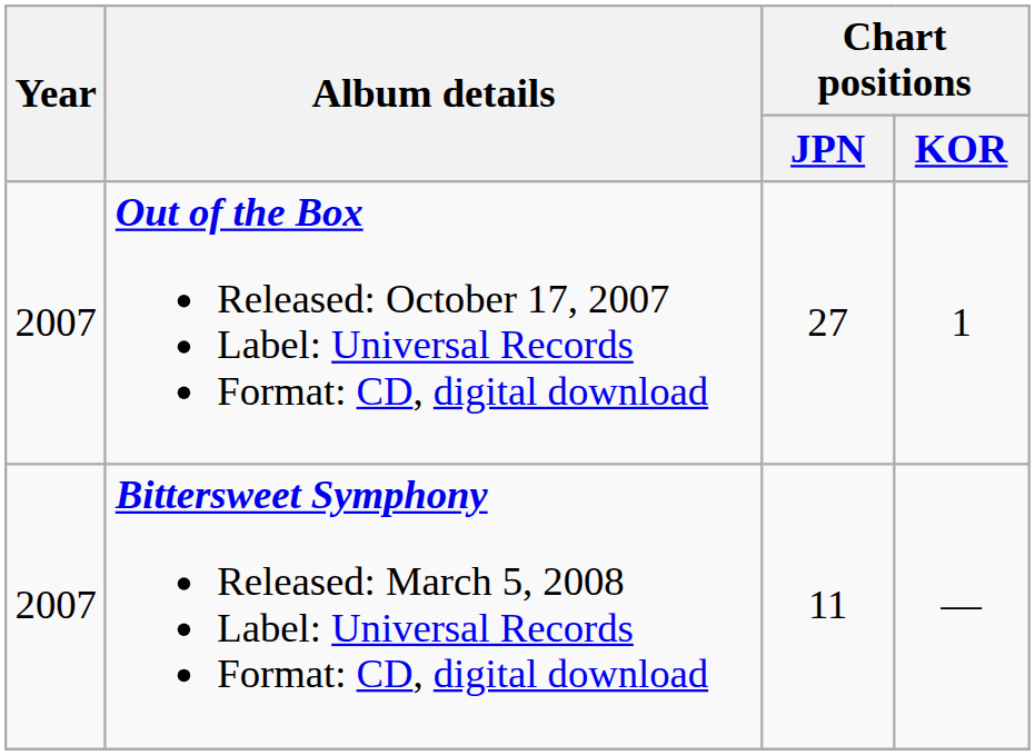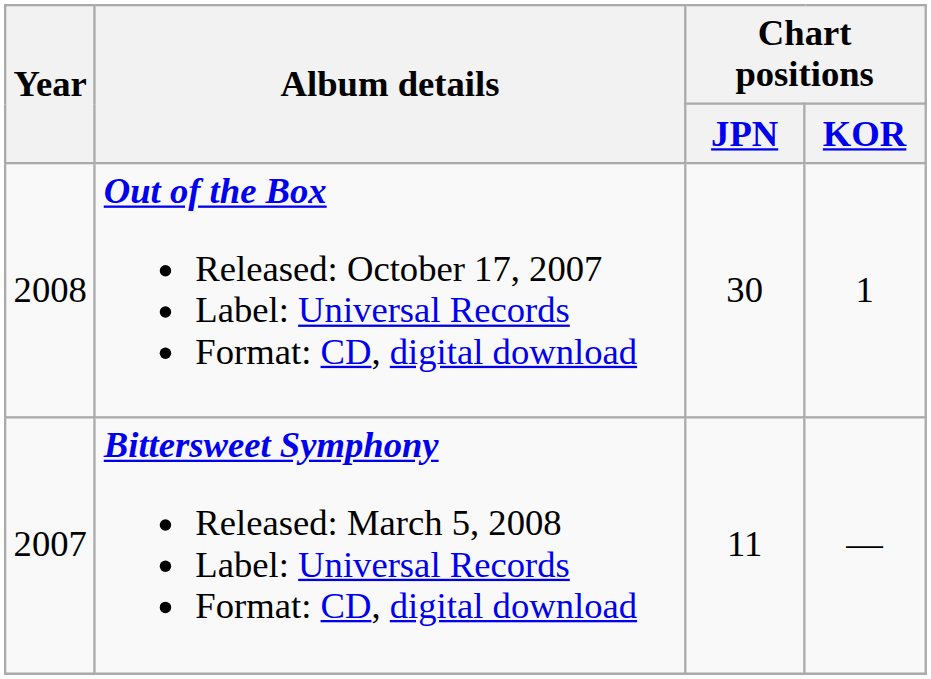row 3 | Year: 2007 -> 2008
row 3 | Chart positions / JPN: 27 -> 30
